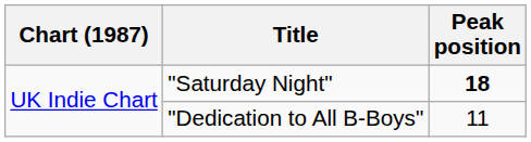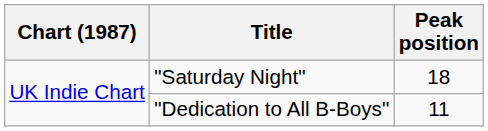"Saturday Night" | Peak position: bold -> normal
